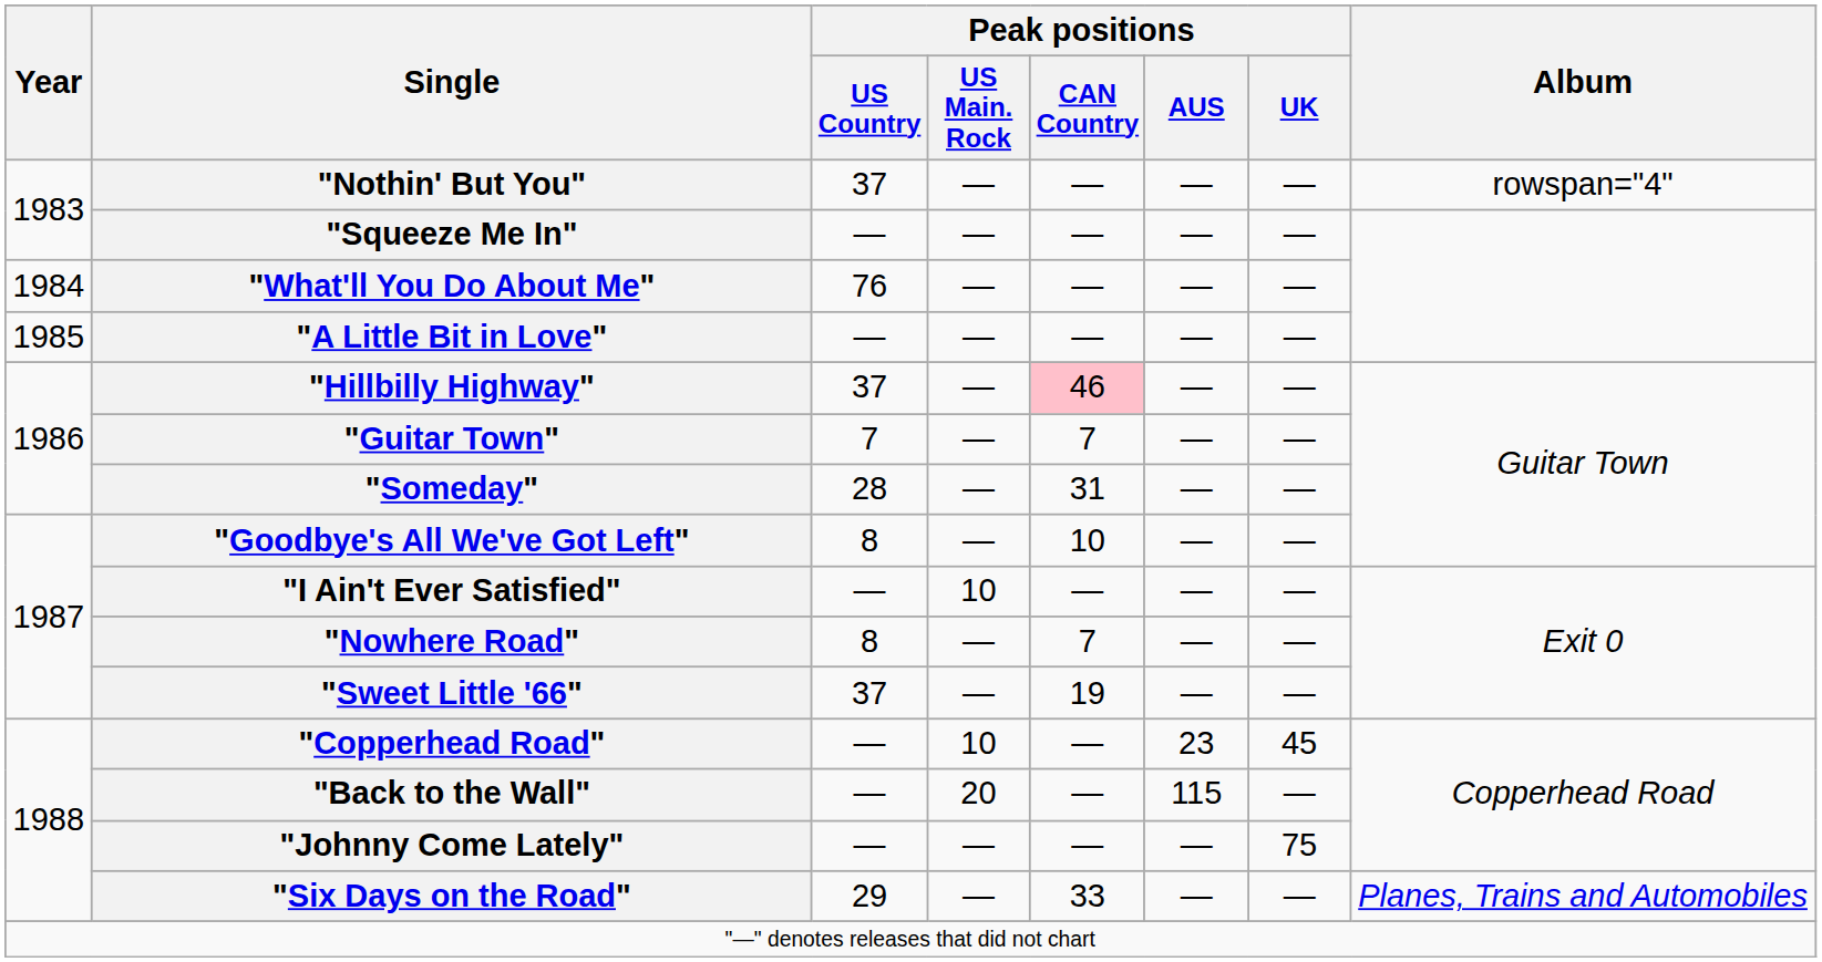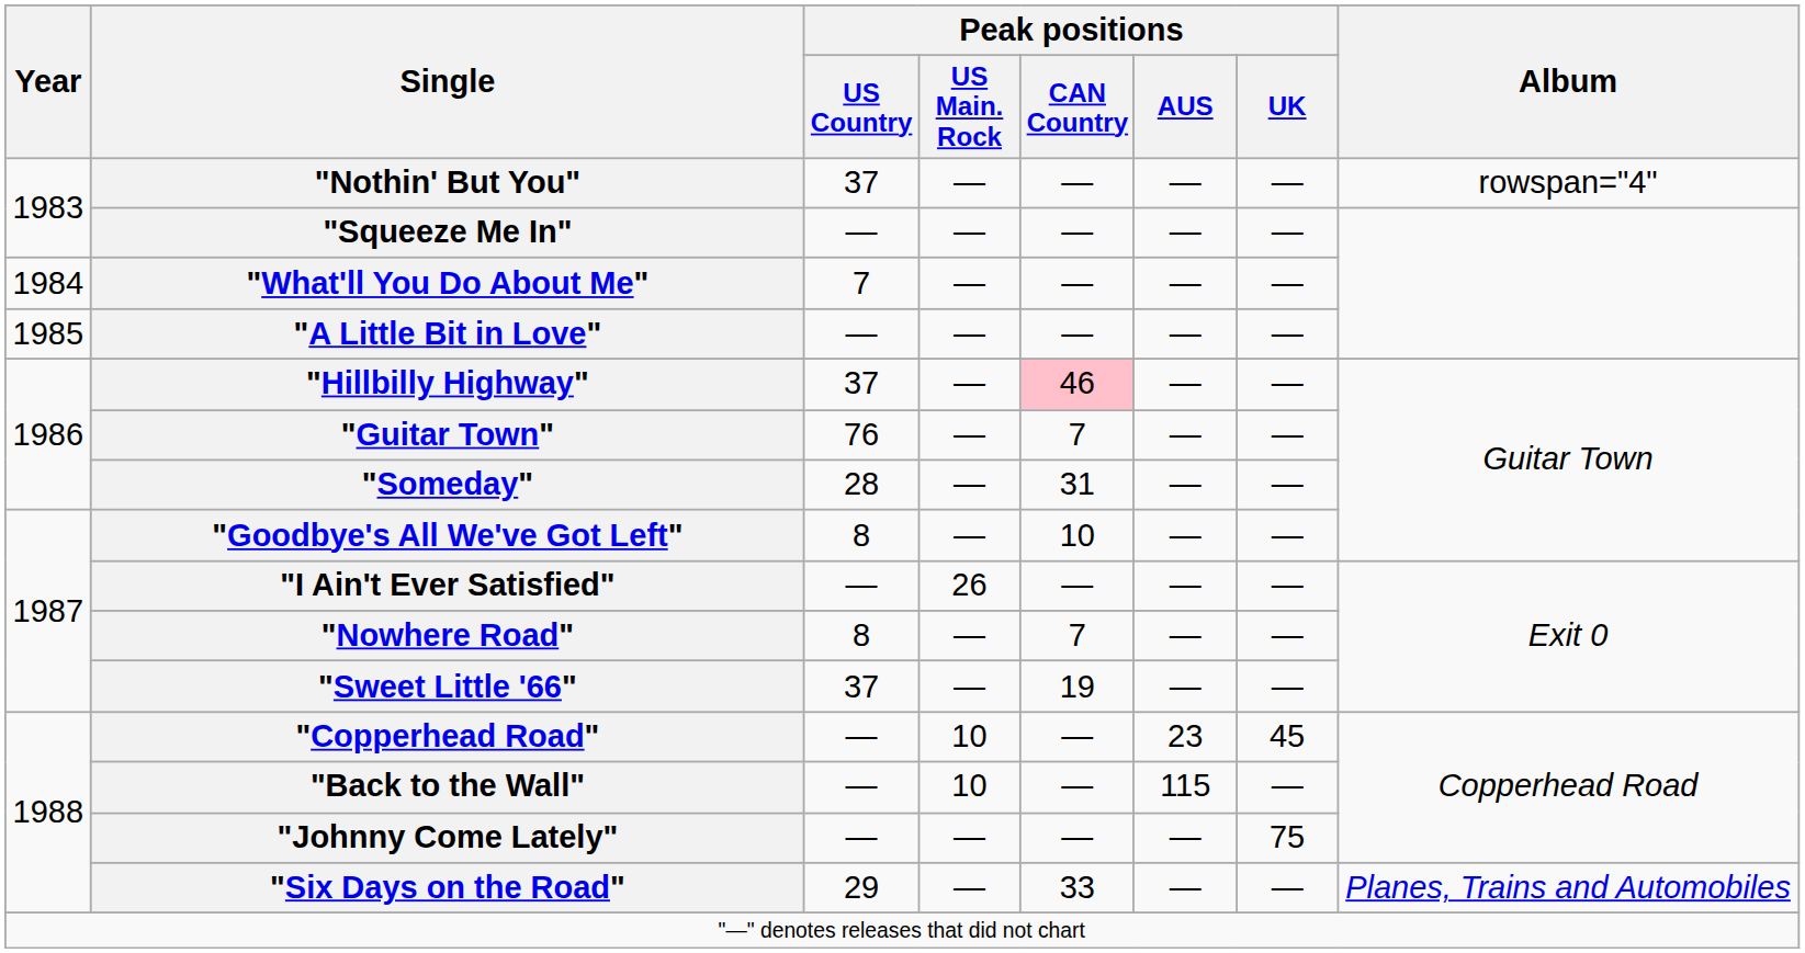"What'll You Do About Me" | Peak positions / US Country: 76 -> 7
"Guitar Town" | Peak positions / US Country: 7 -> 76
"I Ain't Ever Satisfied" | Peak positions / US Main. Rock: 10 -> 26
"Back to the Wall" | Peak positions / US Main. Rock: 20 -> 10
